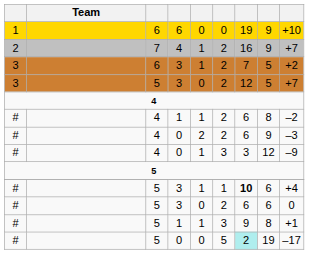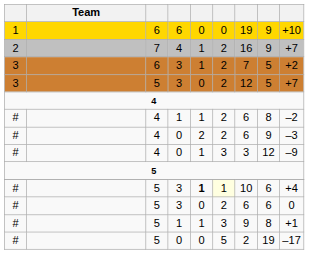row 11 | column 5: normal -> bold
row 11 | column 6: no background -> lightyellow background
row 11 | column 7: bold -> normal
row 14 | column 7: paleturquoise background -> no background
